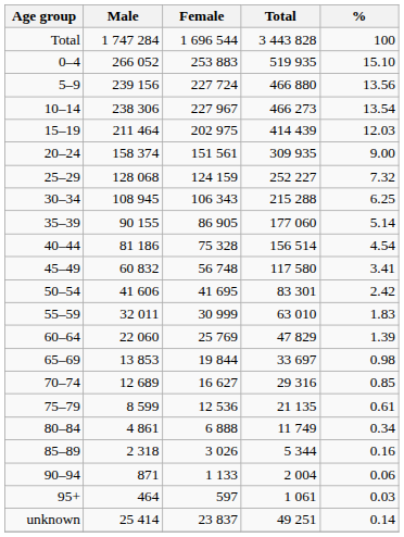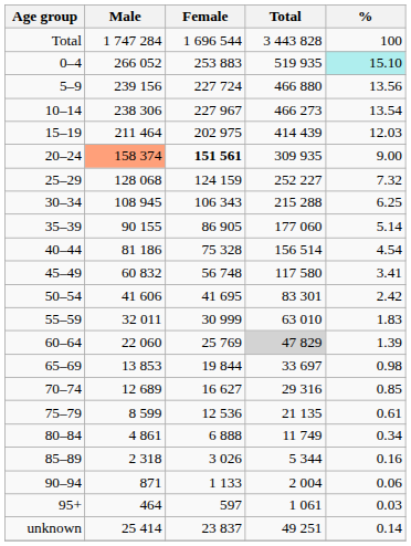0–4 | %: no background -> paleturquoise background
20–24 | Male: no background -> lightsalmon background
20–24 | Female: normal -> bold
60–64 | Total: no background -> lightgrey background
